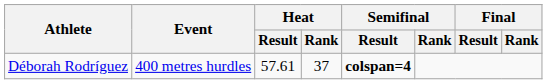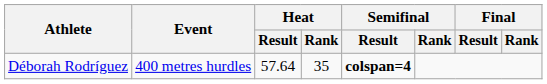Déborah Rodríguez | Heat / Result: 57.61 -> 57.64
Déborah Rodríguez | Heat / Rank: 37 -> 35
